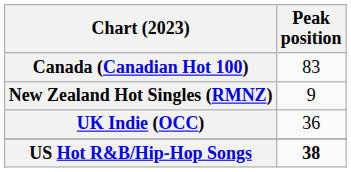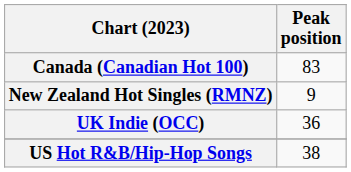US Hot R&B/Hip-Hop Songs | Peak position: bold -> normal
